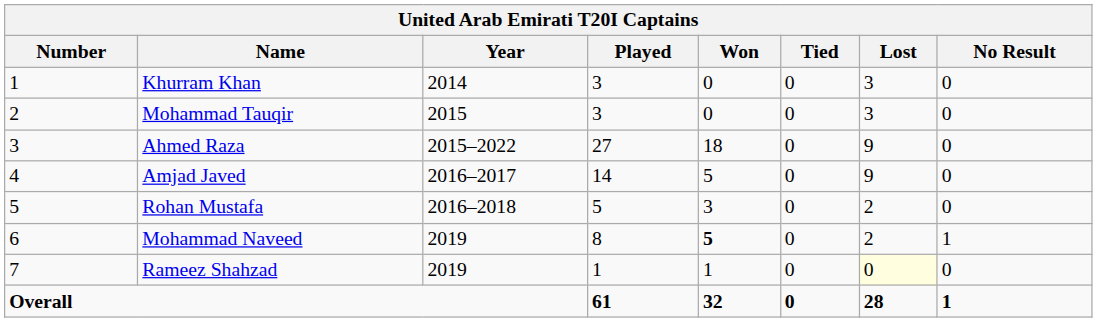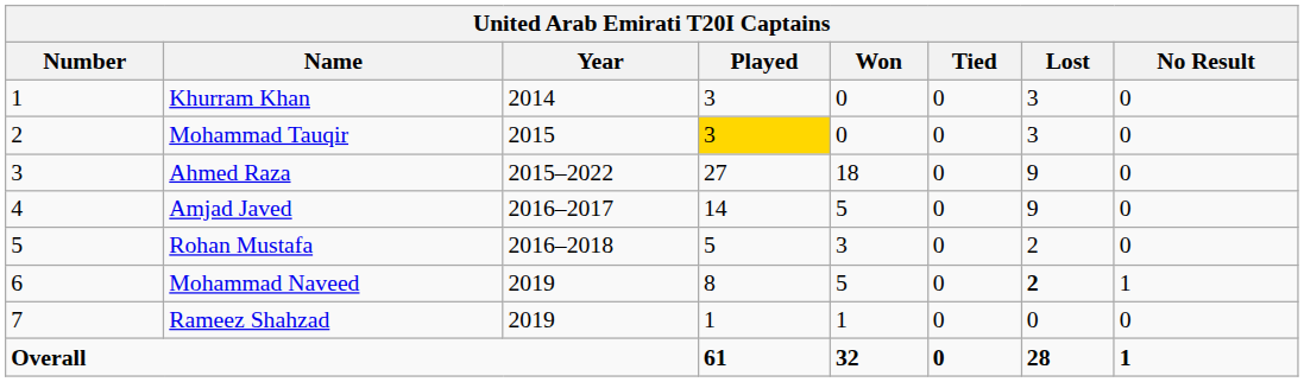Mohammad Tauqir | Played: no background -> gold background
Mohammad Naveed | Won: bold -> normal
Mohammad Naveed | Lost: normal -> bold
Rameez Shahzad | Lost: lightyellow background -> no background
